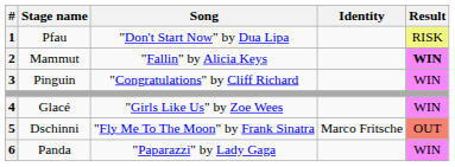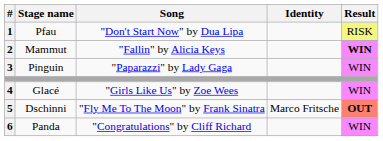Pinguin | Song: "Congratulations" by Cliff Richard -> "Paparazzi" by Lady Gaga
Dschinni | Result: normal -> bold
Panda | Song: "Paparazzi" by Lady Gaga -> "Congratulations" by Cliff Richard
